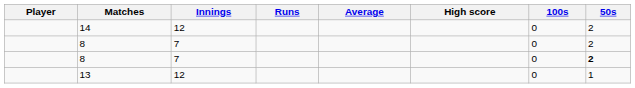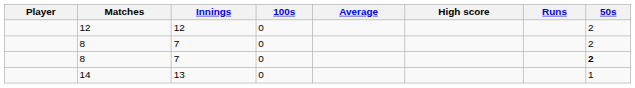columns swapped: Runs <-> 100s
row 2 | Matches: 14 -> 12
row 5 | Matches: 13 -> 14
row 5 | Innings: 12 -> 13
